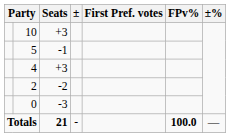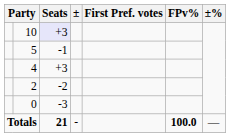10 | Seats: no background -> lavender background
